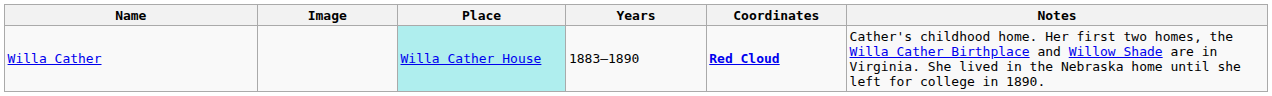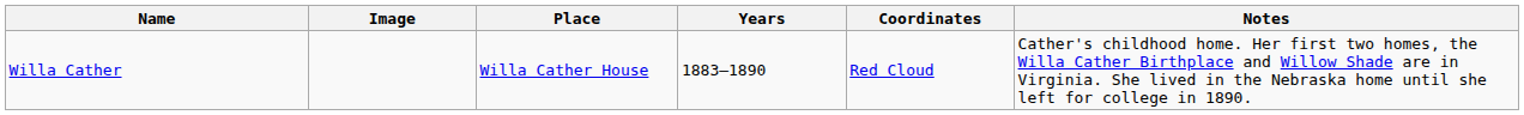Willa Cather | Place: paleturquoise background -> no background
Willa Cather | Coordinates: bold -> normal
